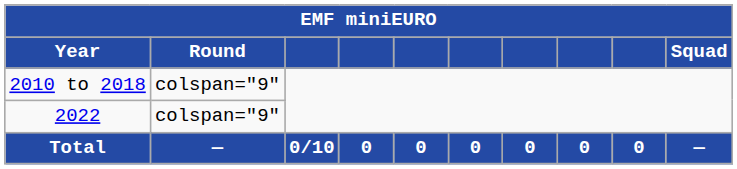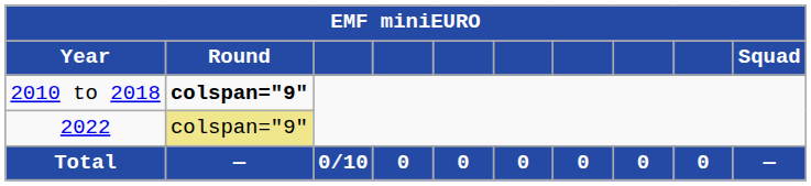2010 to 2018 | Round: normal -> bold
2022 | Round: no background -> khaki background
